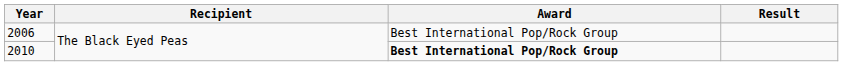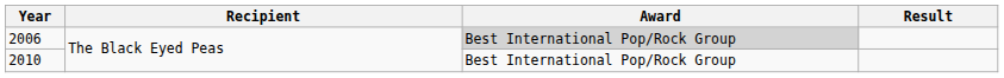2006 | Award: no background -> lightgrey background
2010 | Award: bold -> normal
